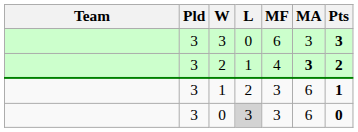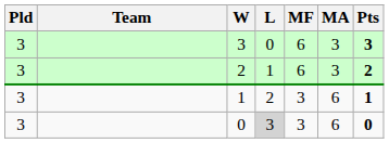columns swapped: Team <-> Pld
row 3 | MF: 4 -> 6
row 3 | MA: bold -> normal
